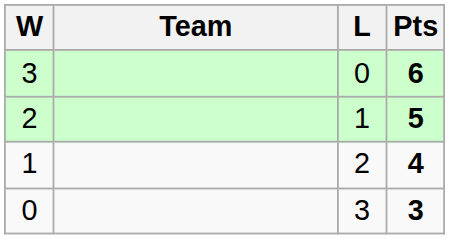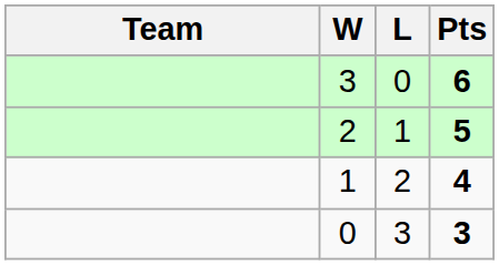columns swapped: Team <-> W
